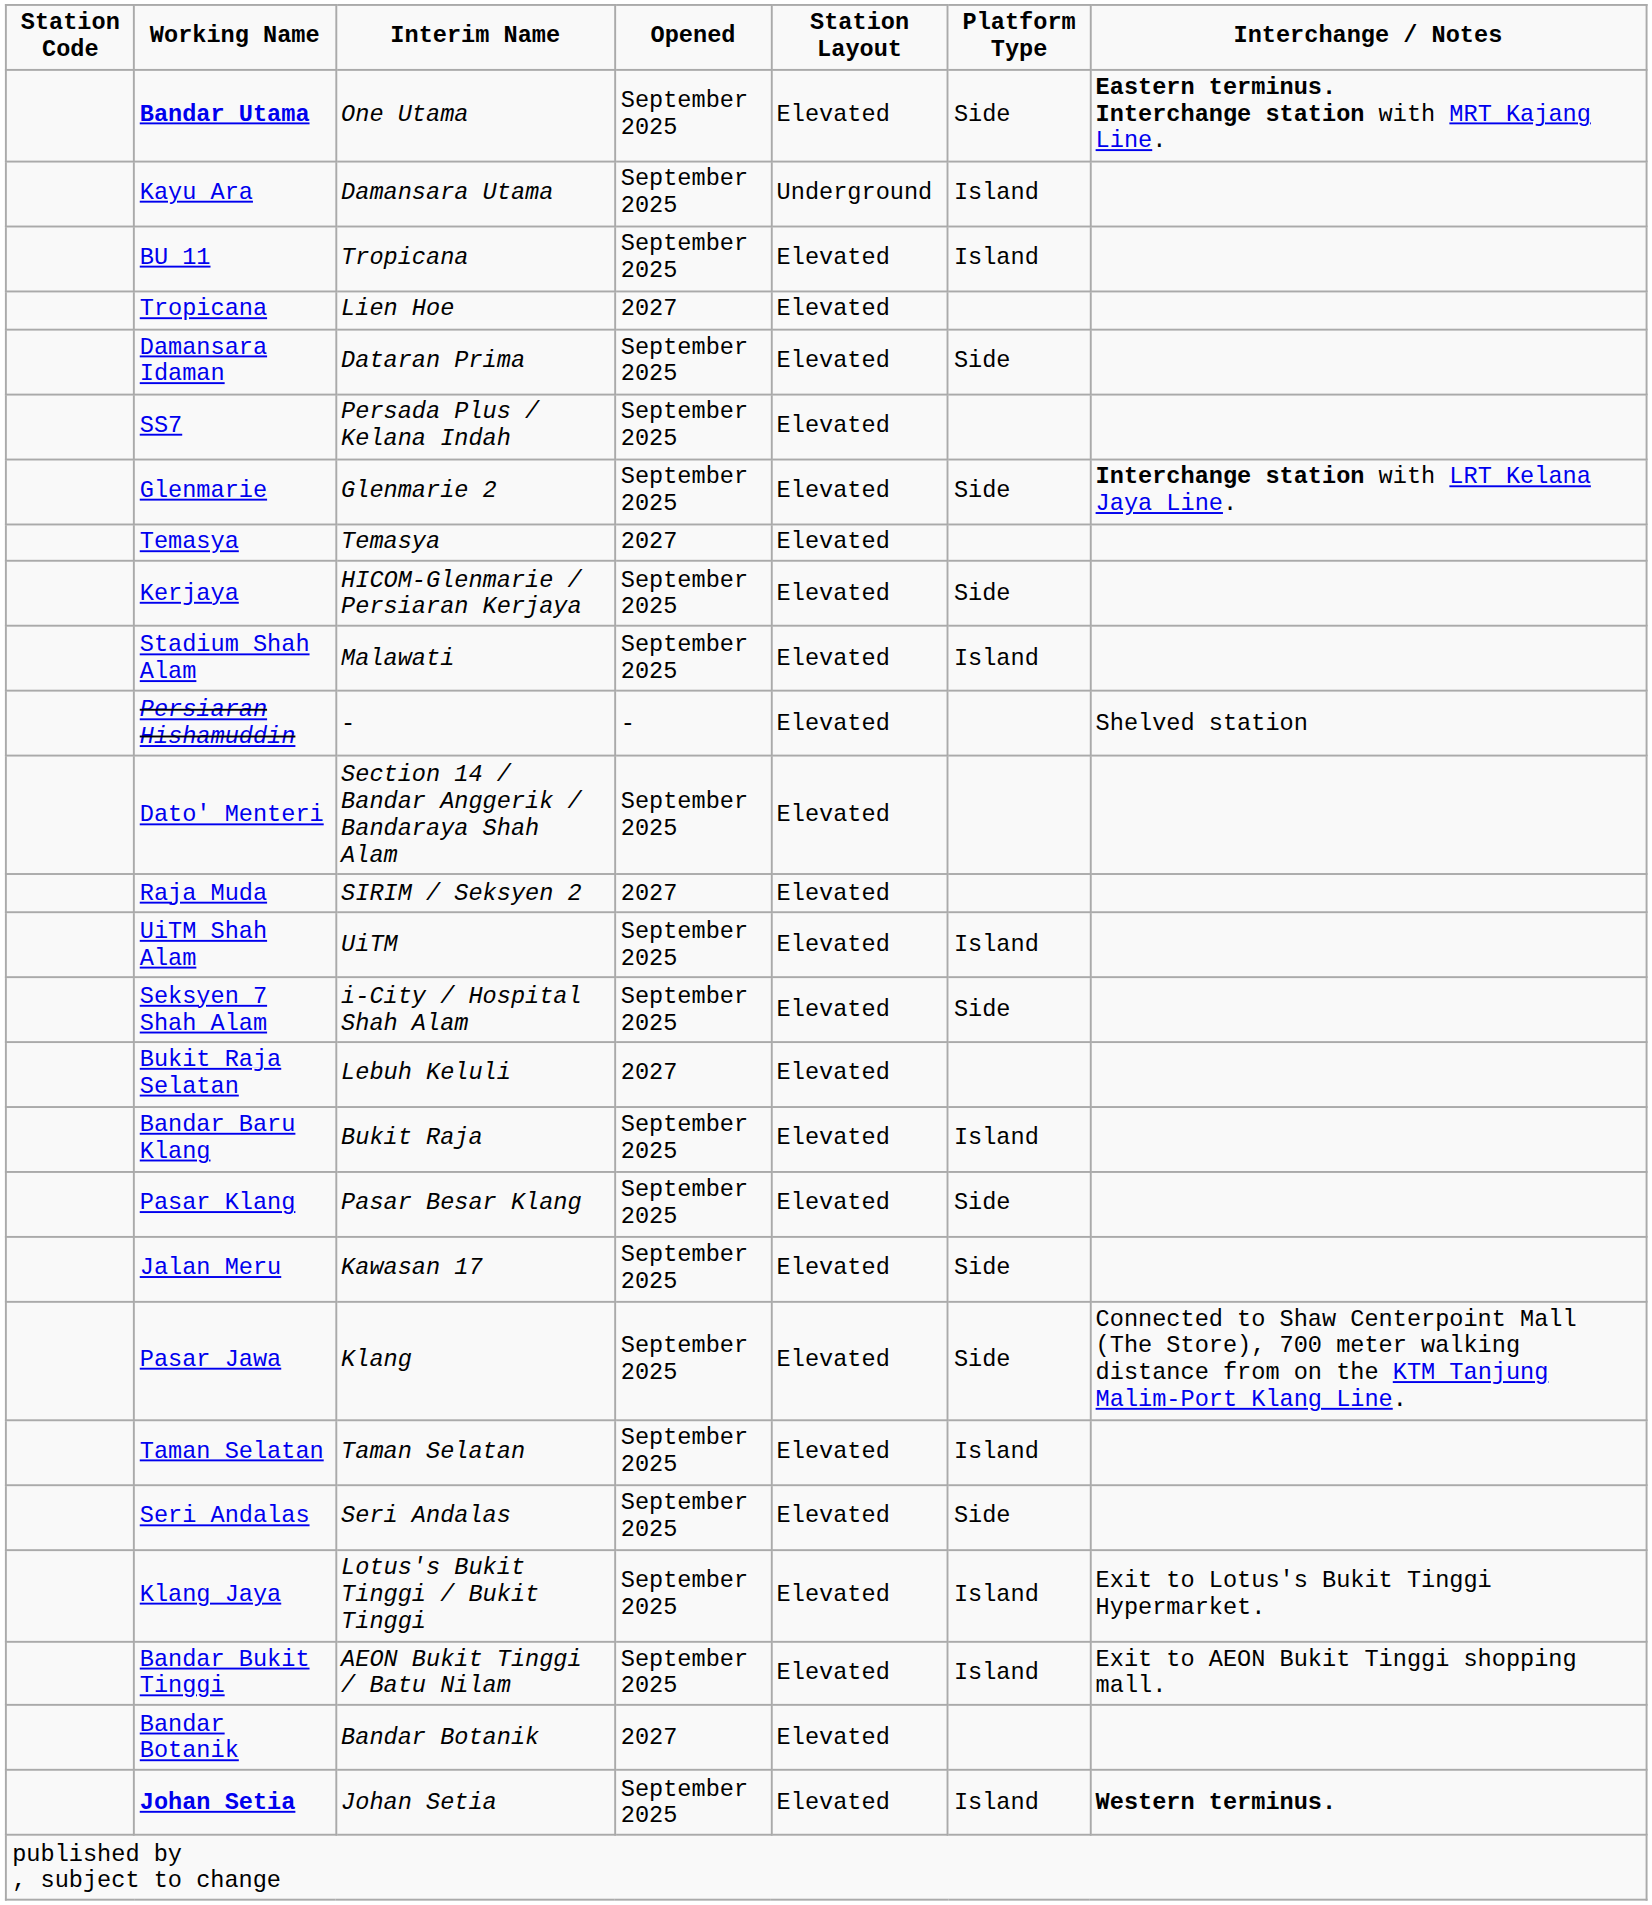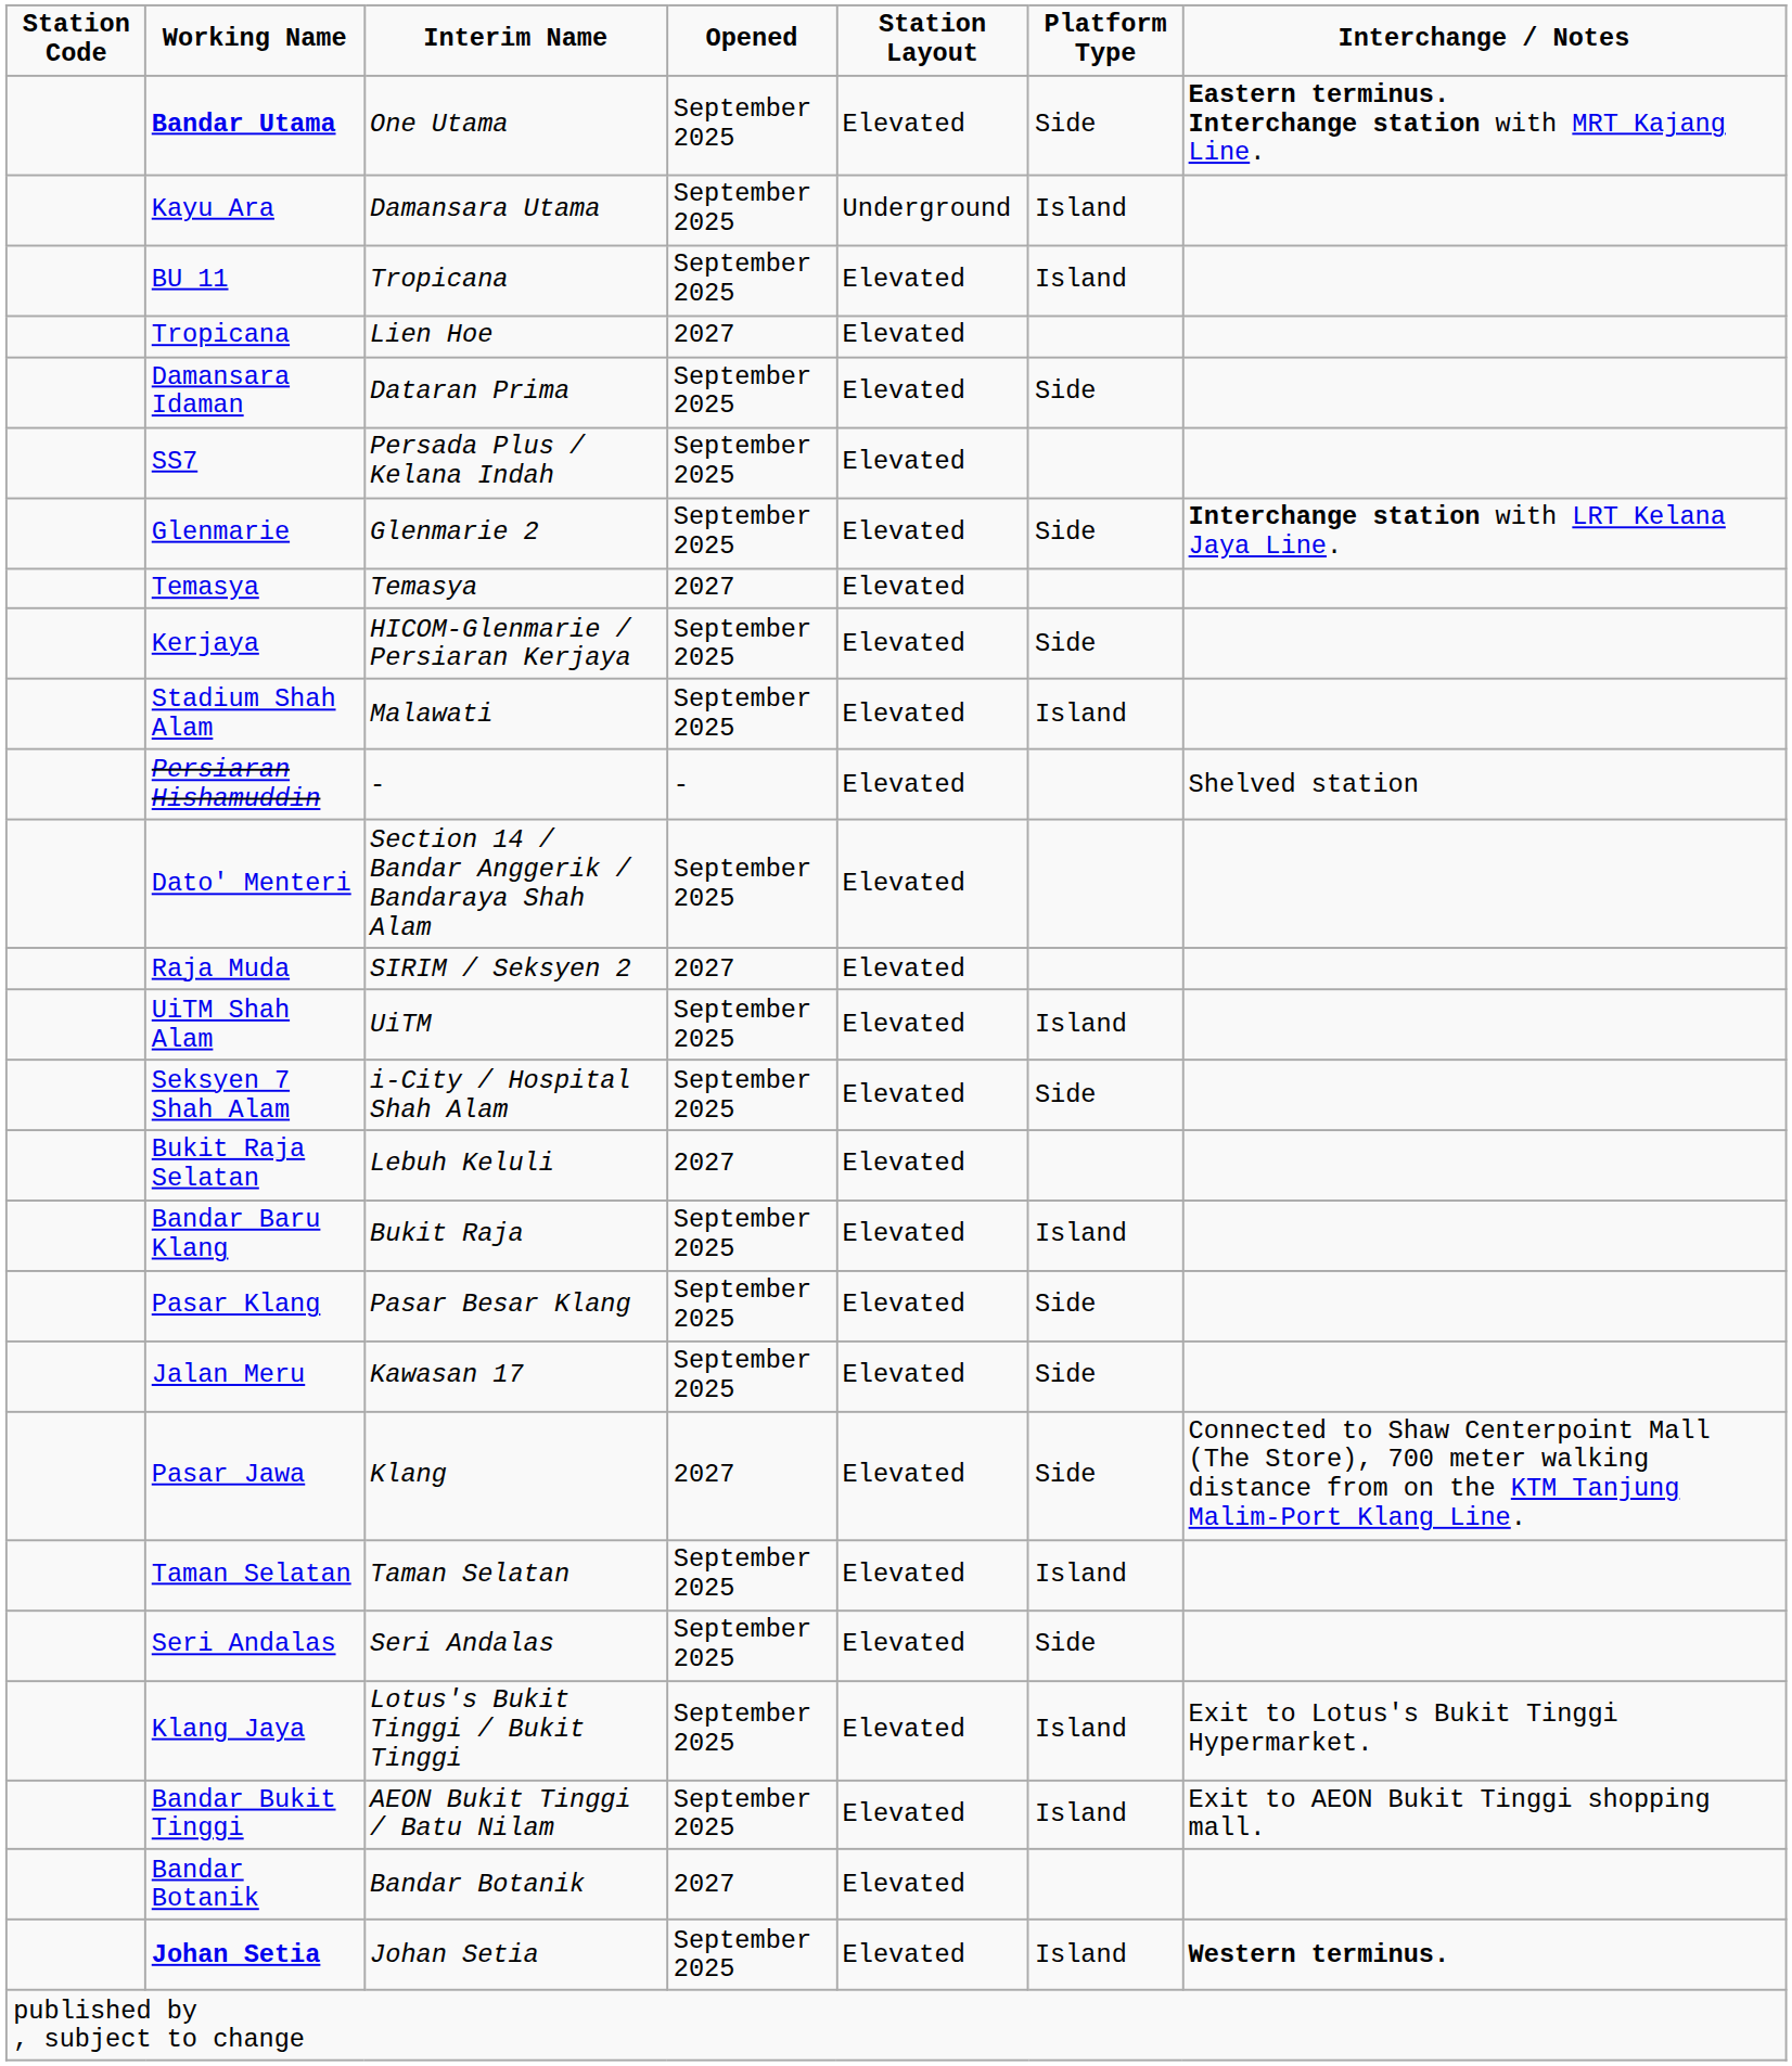Pasar Jawa | Opened: September 2025 -> 2027
